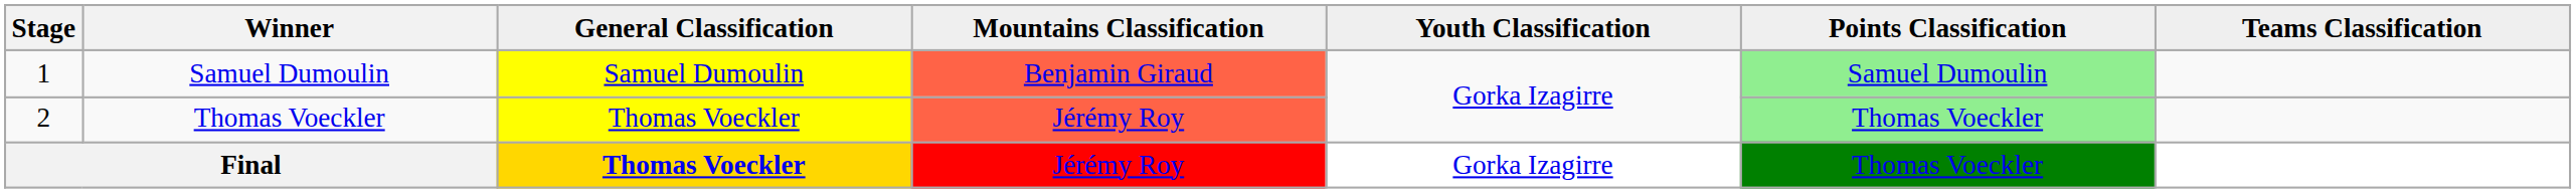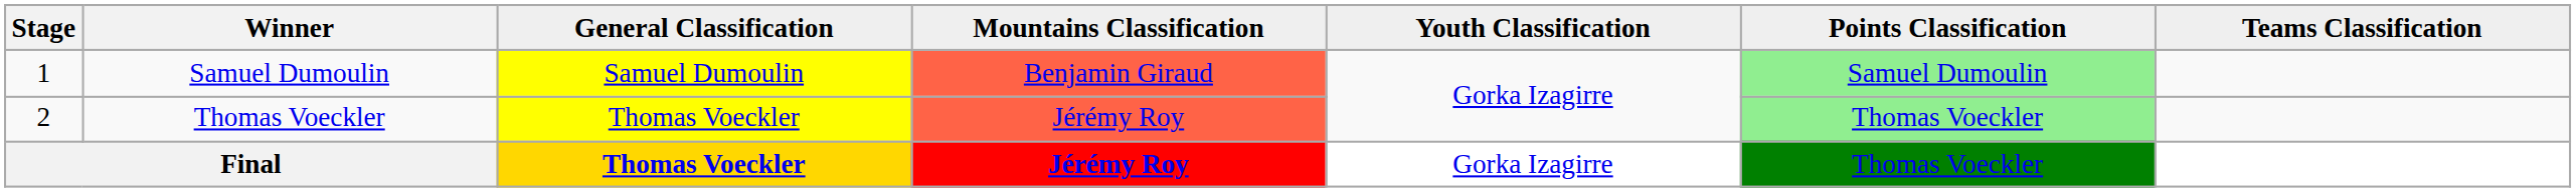Final | Mountains Classification: normal -> bold
